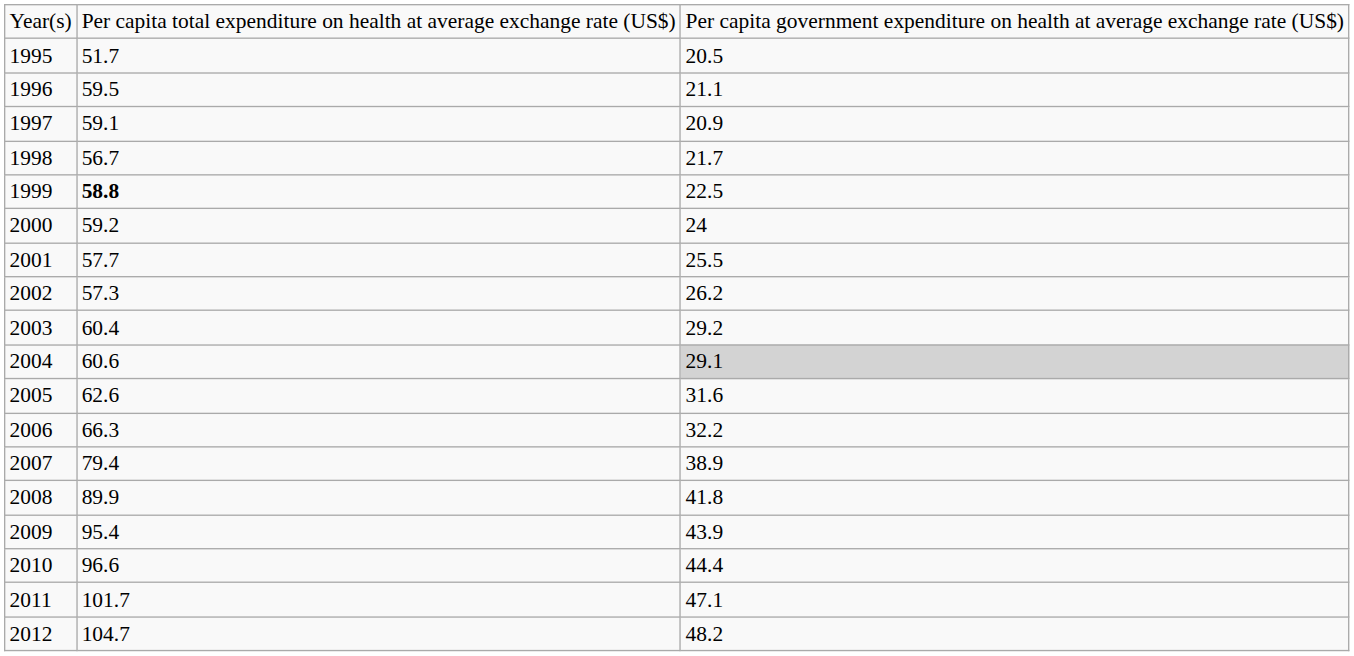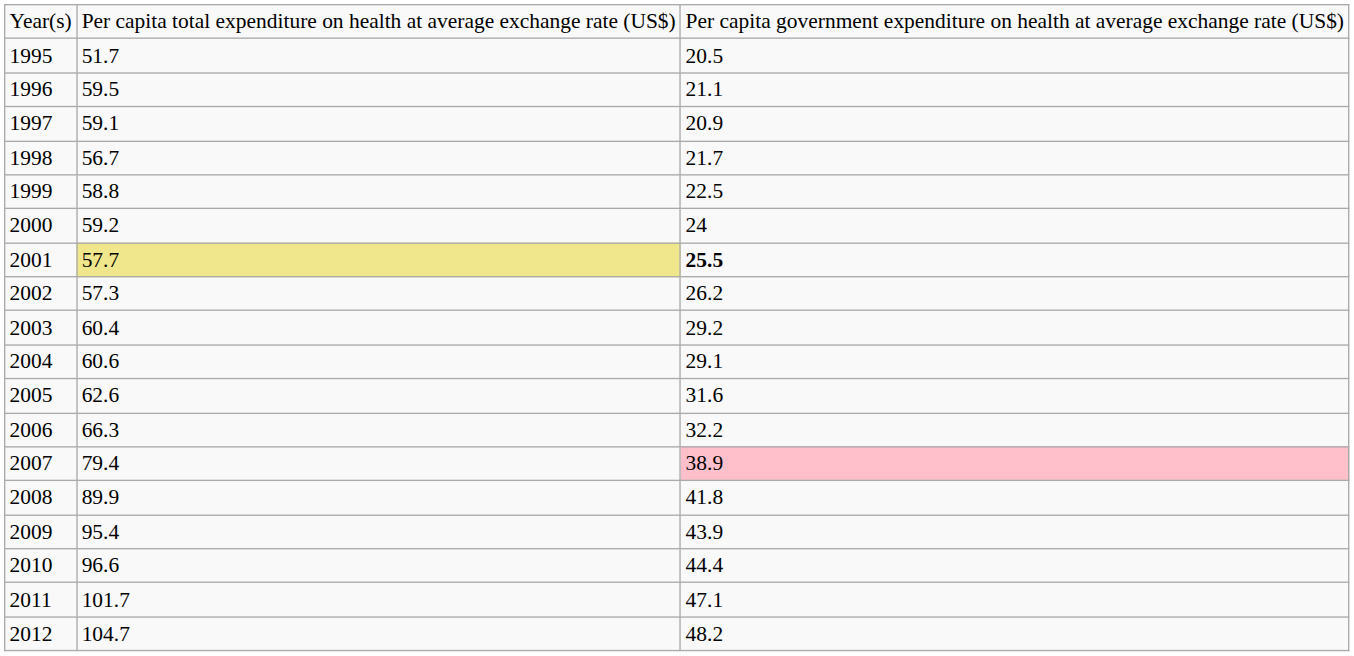1999 | column 2: bold -> normal
2001 | column 2: no background -> khaki background
2001 | column 3: normal -> bold
2004 | column 3: lightgrey background -> no background
2007 | column 3: no background -> pink background
